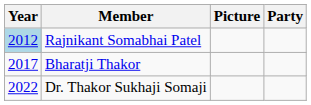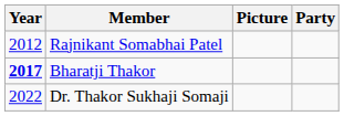Rajnikant Somabhai Patel | Year: lightblue background -> no background
Bharatji Thakor | Year: normal -> bold
